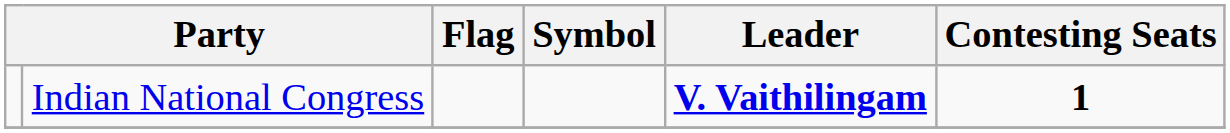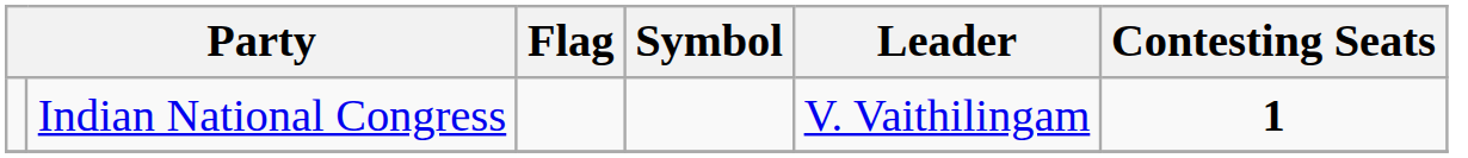Indian National Congress | Leader: bold -> normal
